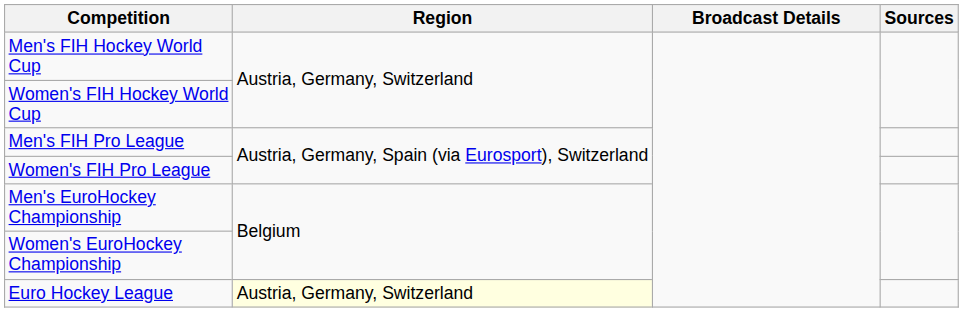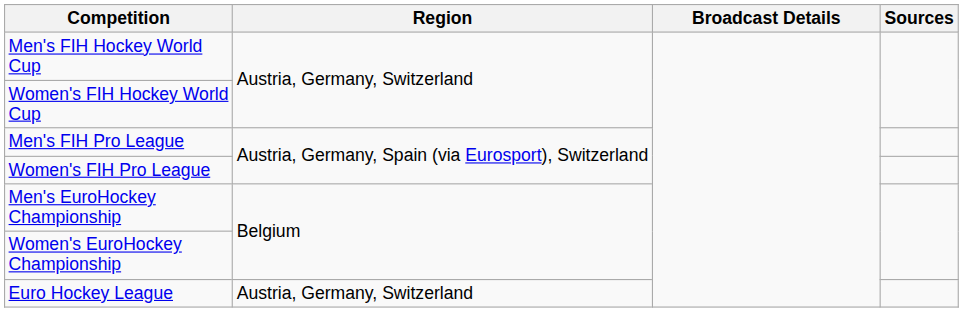Euro Hockey League | Region: lightyellow background -> no background
